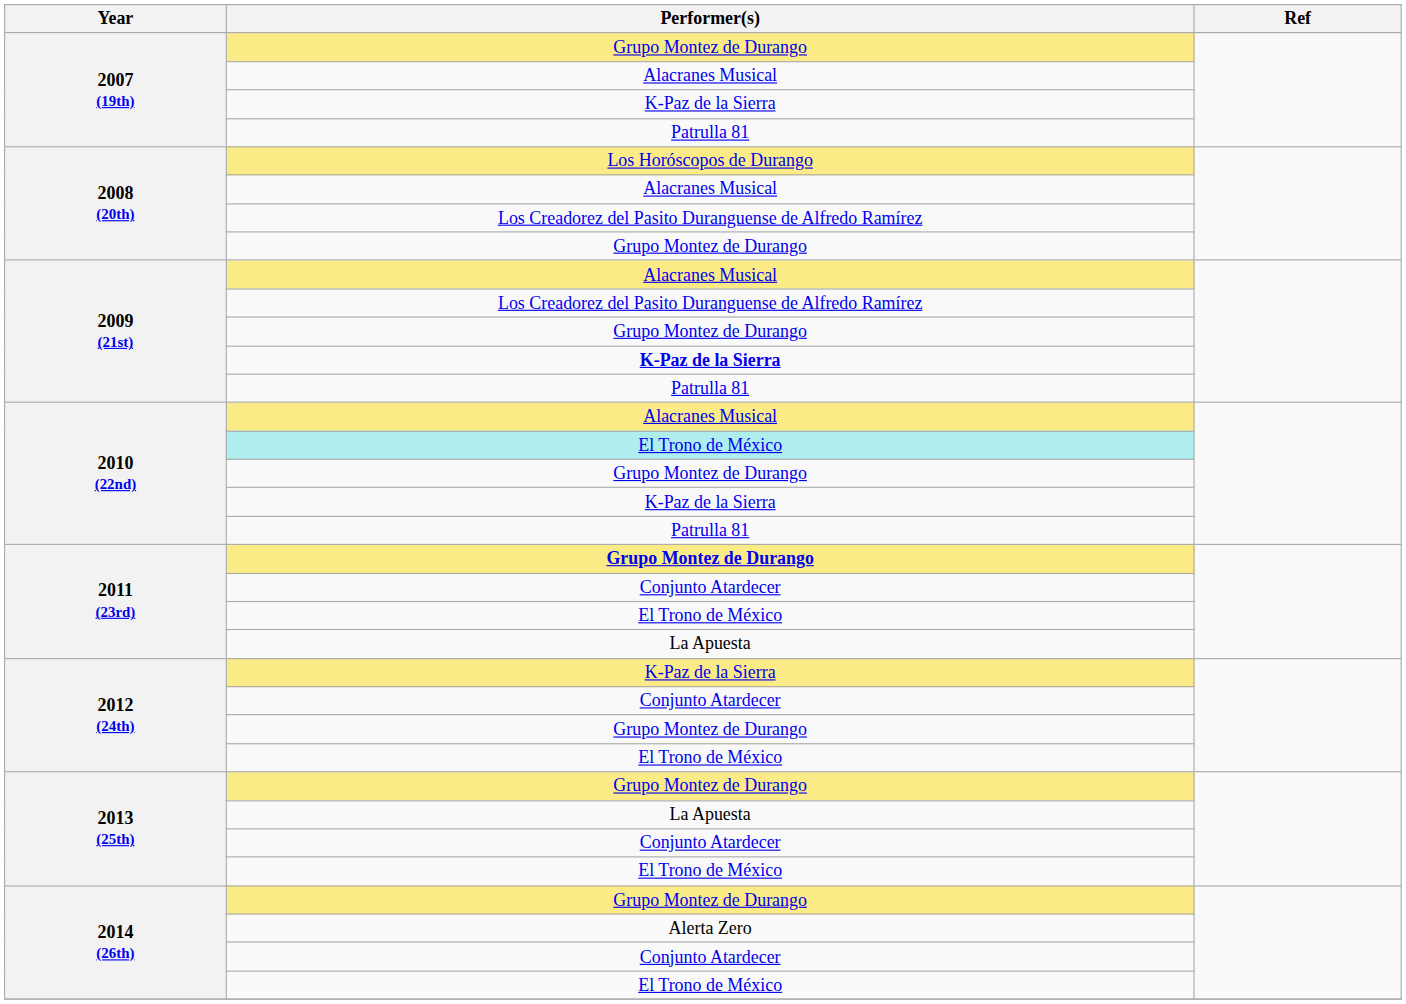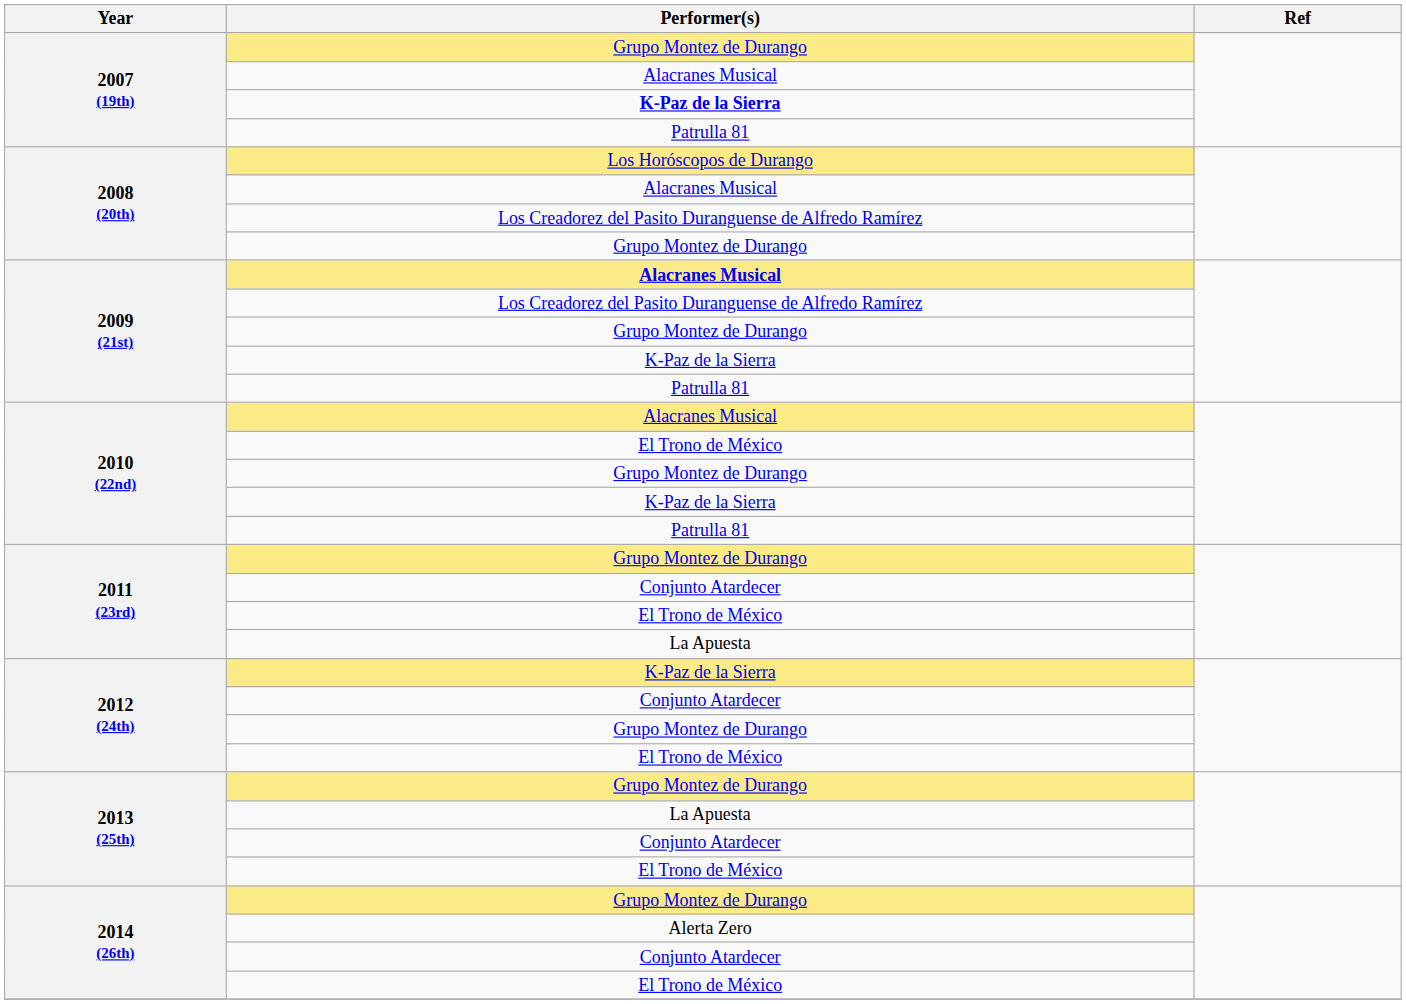2007 (19th) / K-Paz de la Sierra | Performer(s): normal -> bold
2009 (21st) / Alacranes Musical | Performer(s): normal -> bold
2009 (21st) / K-Paz de la Sierra | Performer(s): bold -> normal
2010 (22nd) / El Trono de México | Performer(s): paleturquoise background -> no background
2011 (23rd) / Grupo Montez de Durango | Performer(s): bold -> normal
